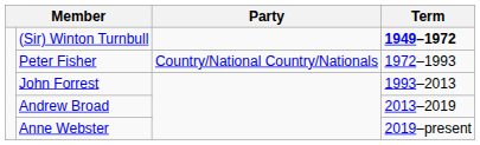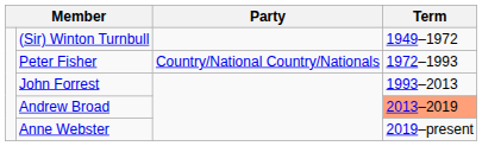(Sir) Winton Turnbull | Term: bold -> normal
Andrew Broad | Term: no background -> lightsalmon background
